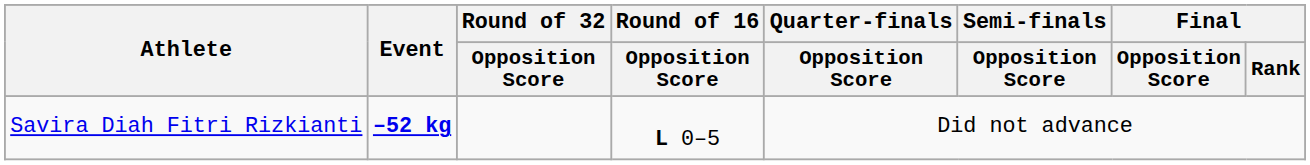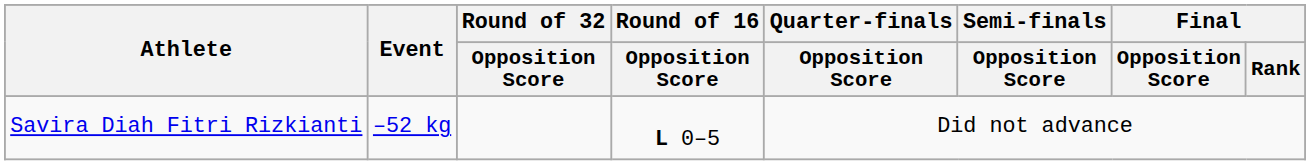Savira Diah Fitri Rizkianti | Event: bold -> normal
